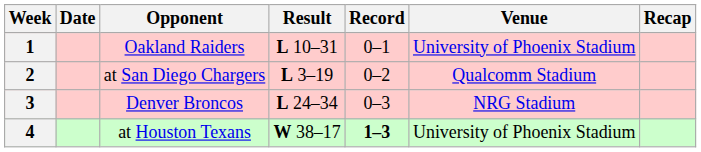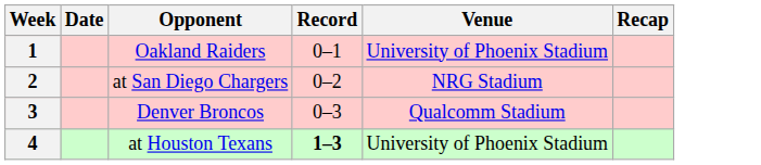- column: Result | L 10–31 | L 3–19 | L 24–34 | W 38–17
2 | Venue: Qualcomm Stadium -> NRG Stadium
3 | Venue: NRG Stadium -> Qualcomm Stadium
